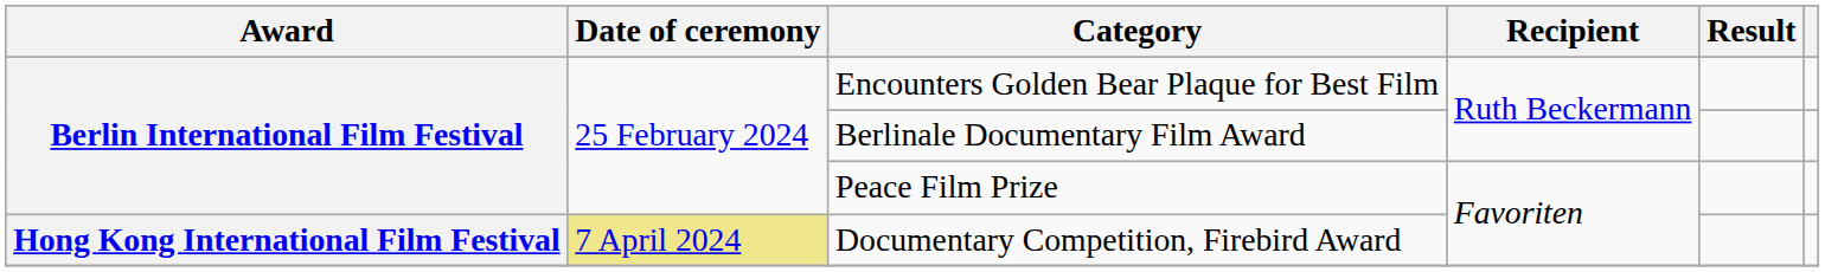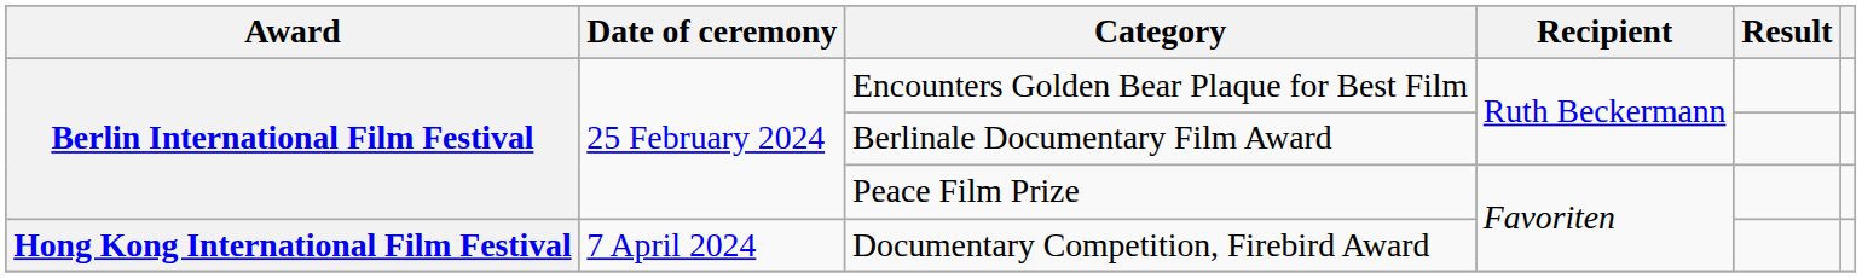Documentary Competition, Firebird Award | Date of ceremony: khaki background -> no background
